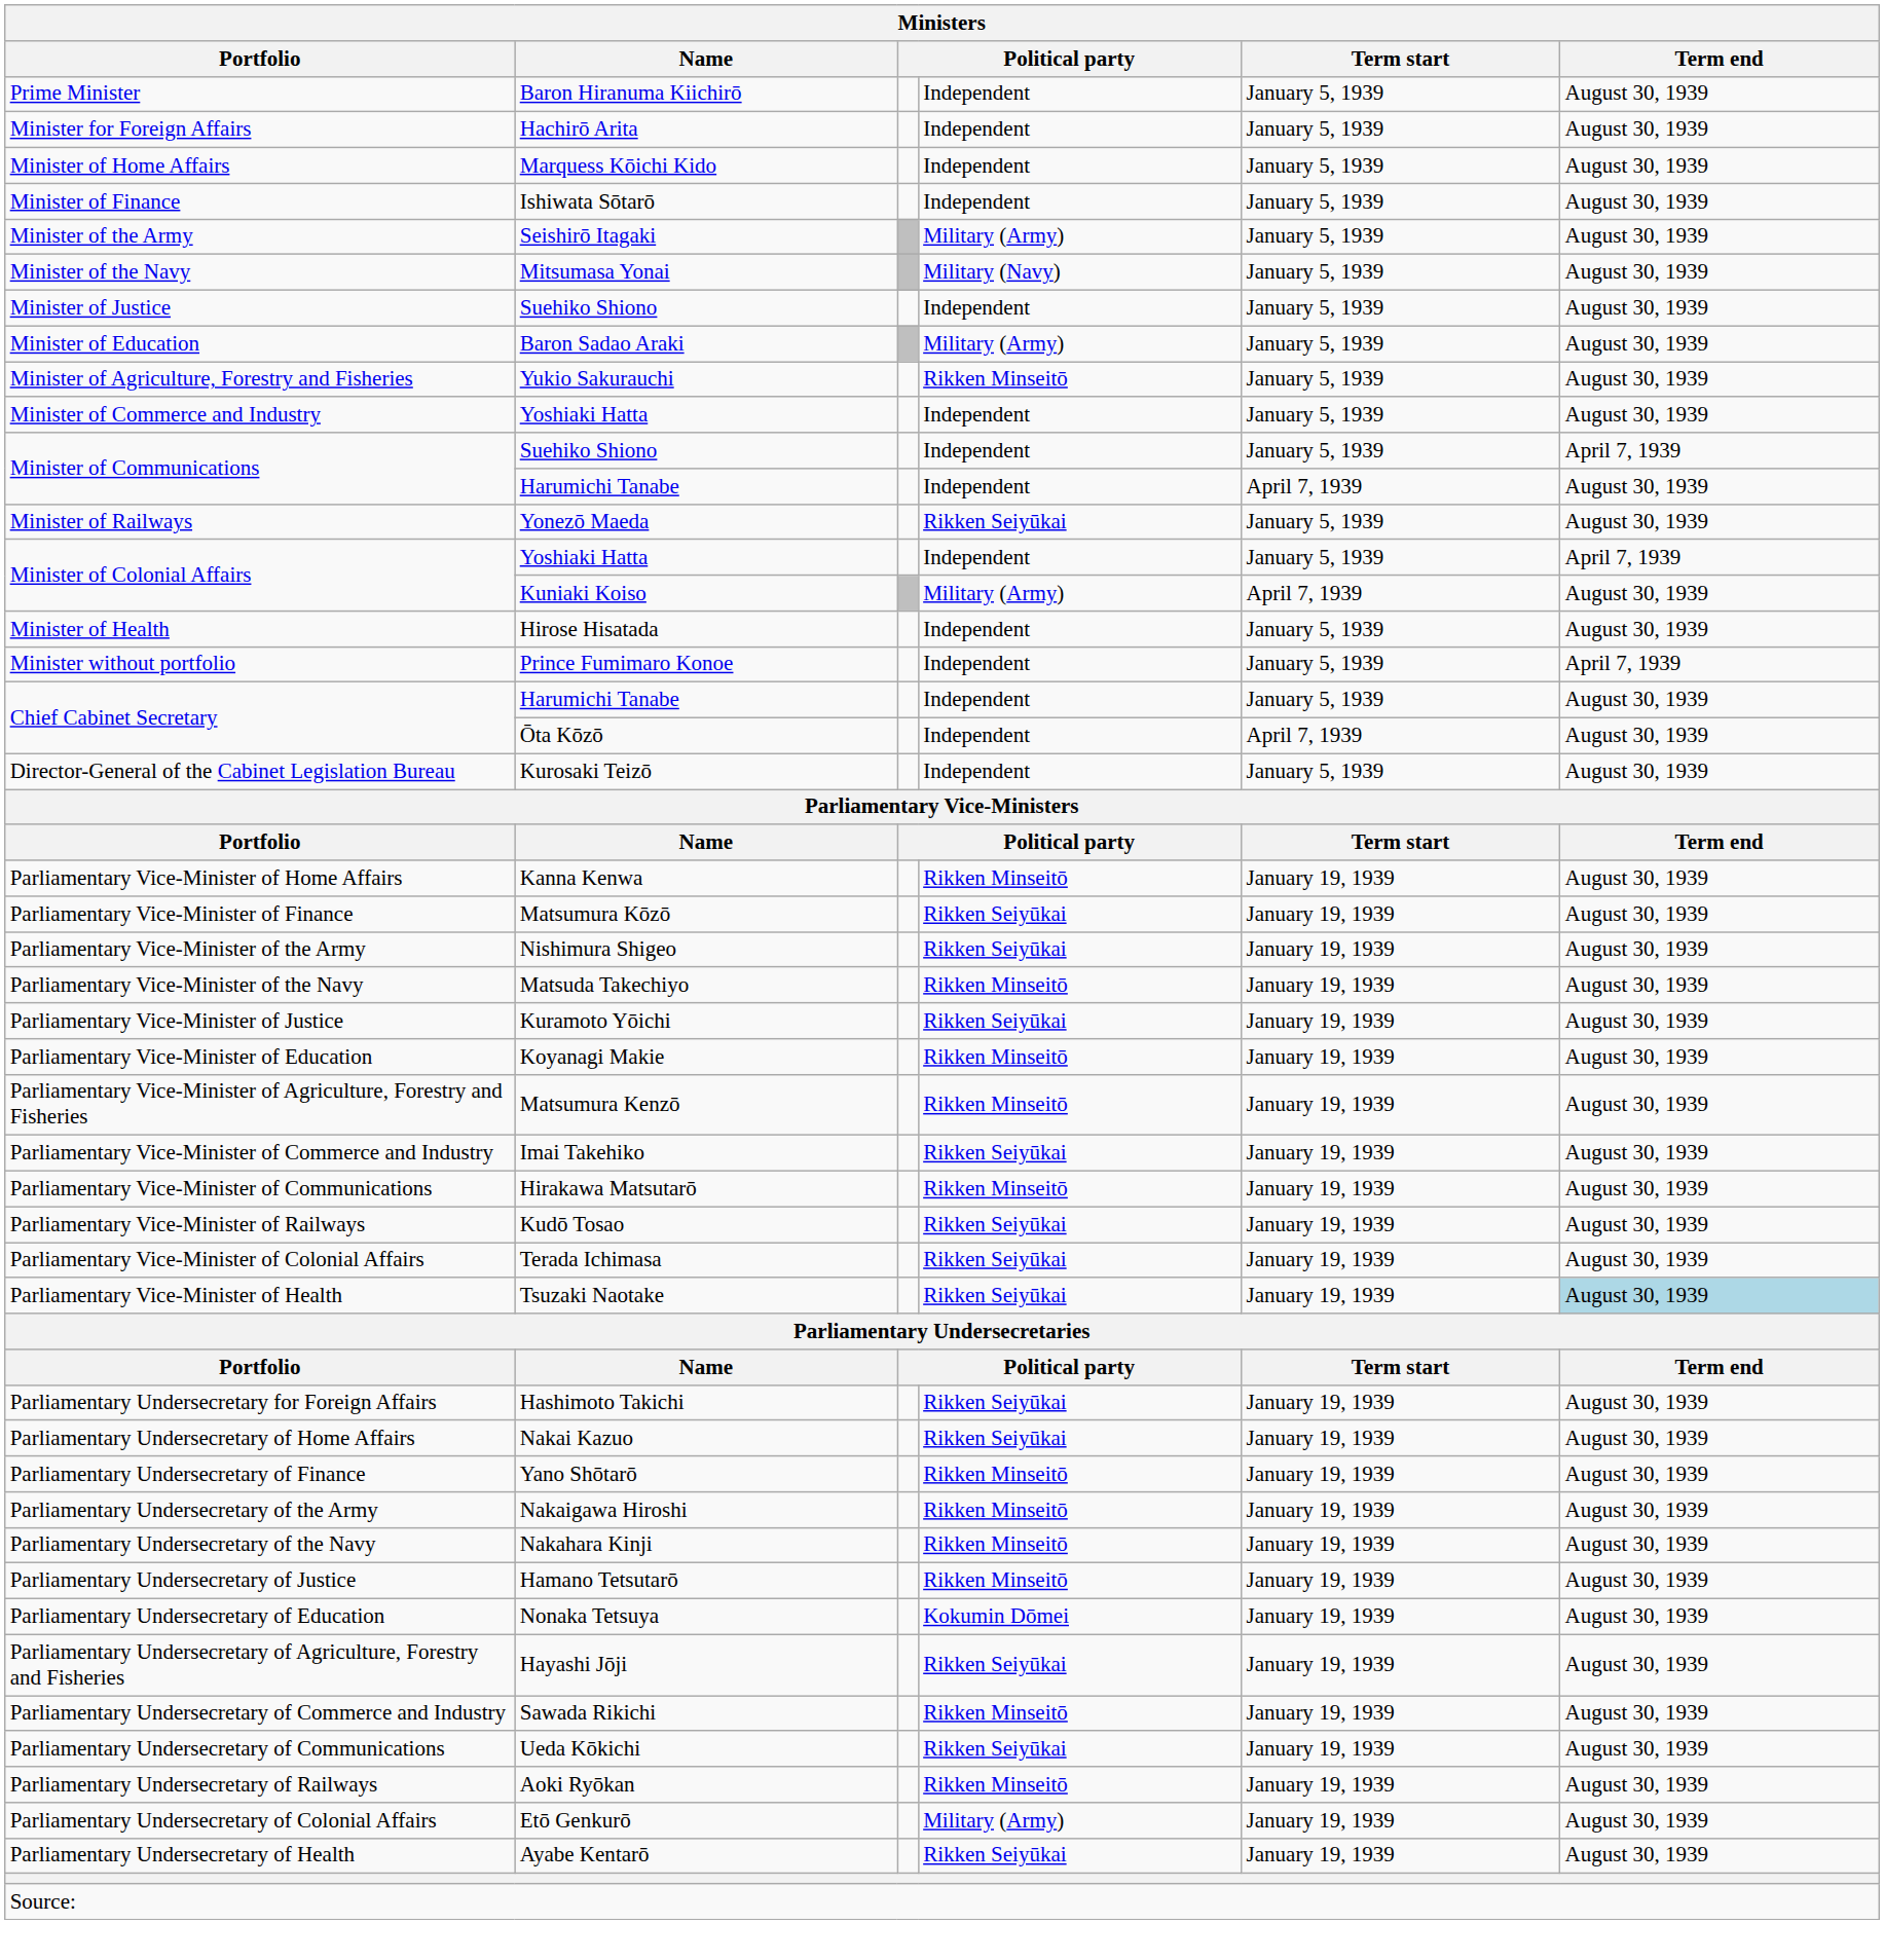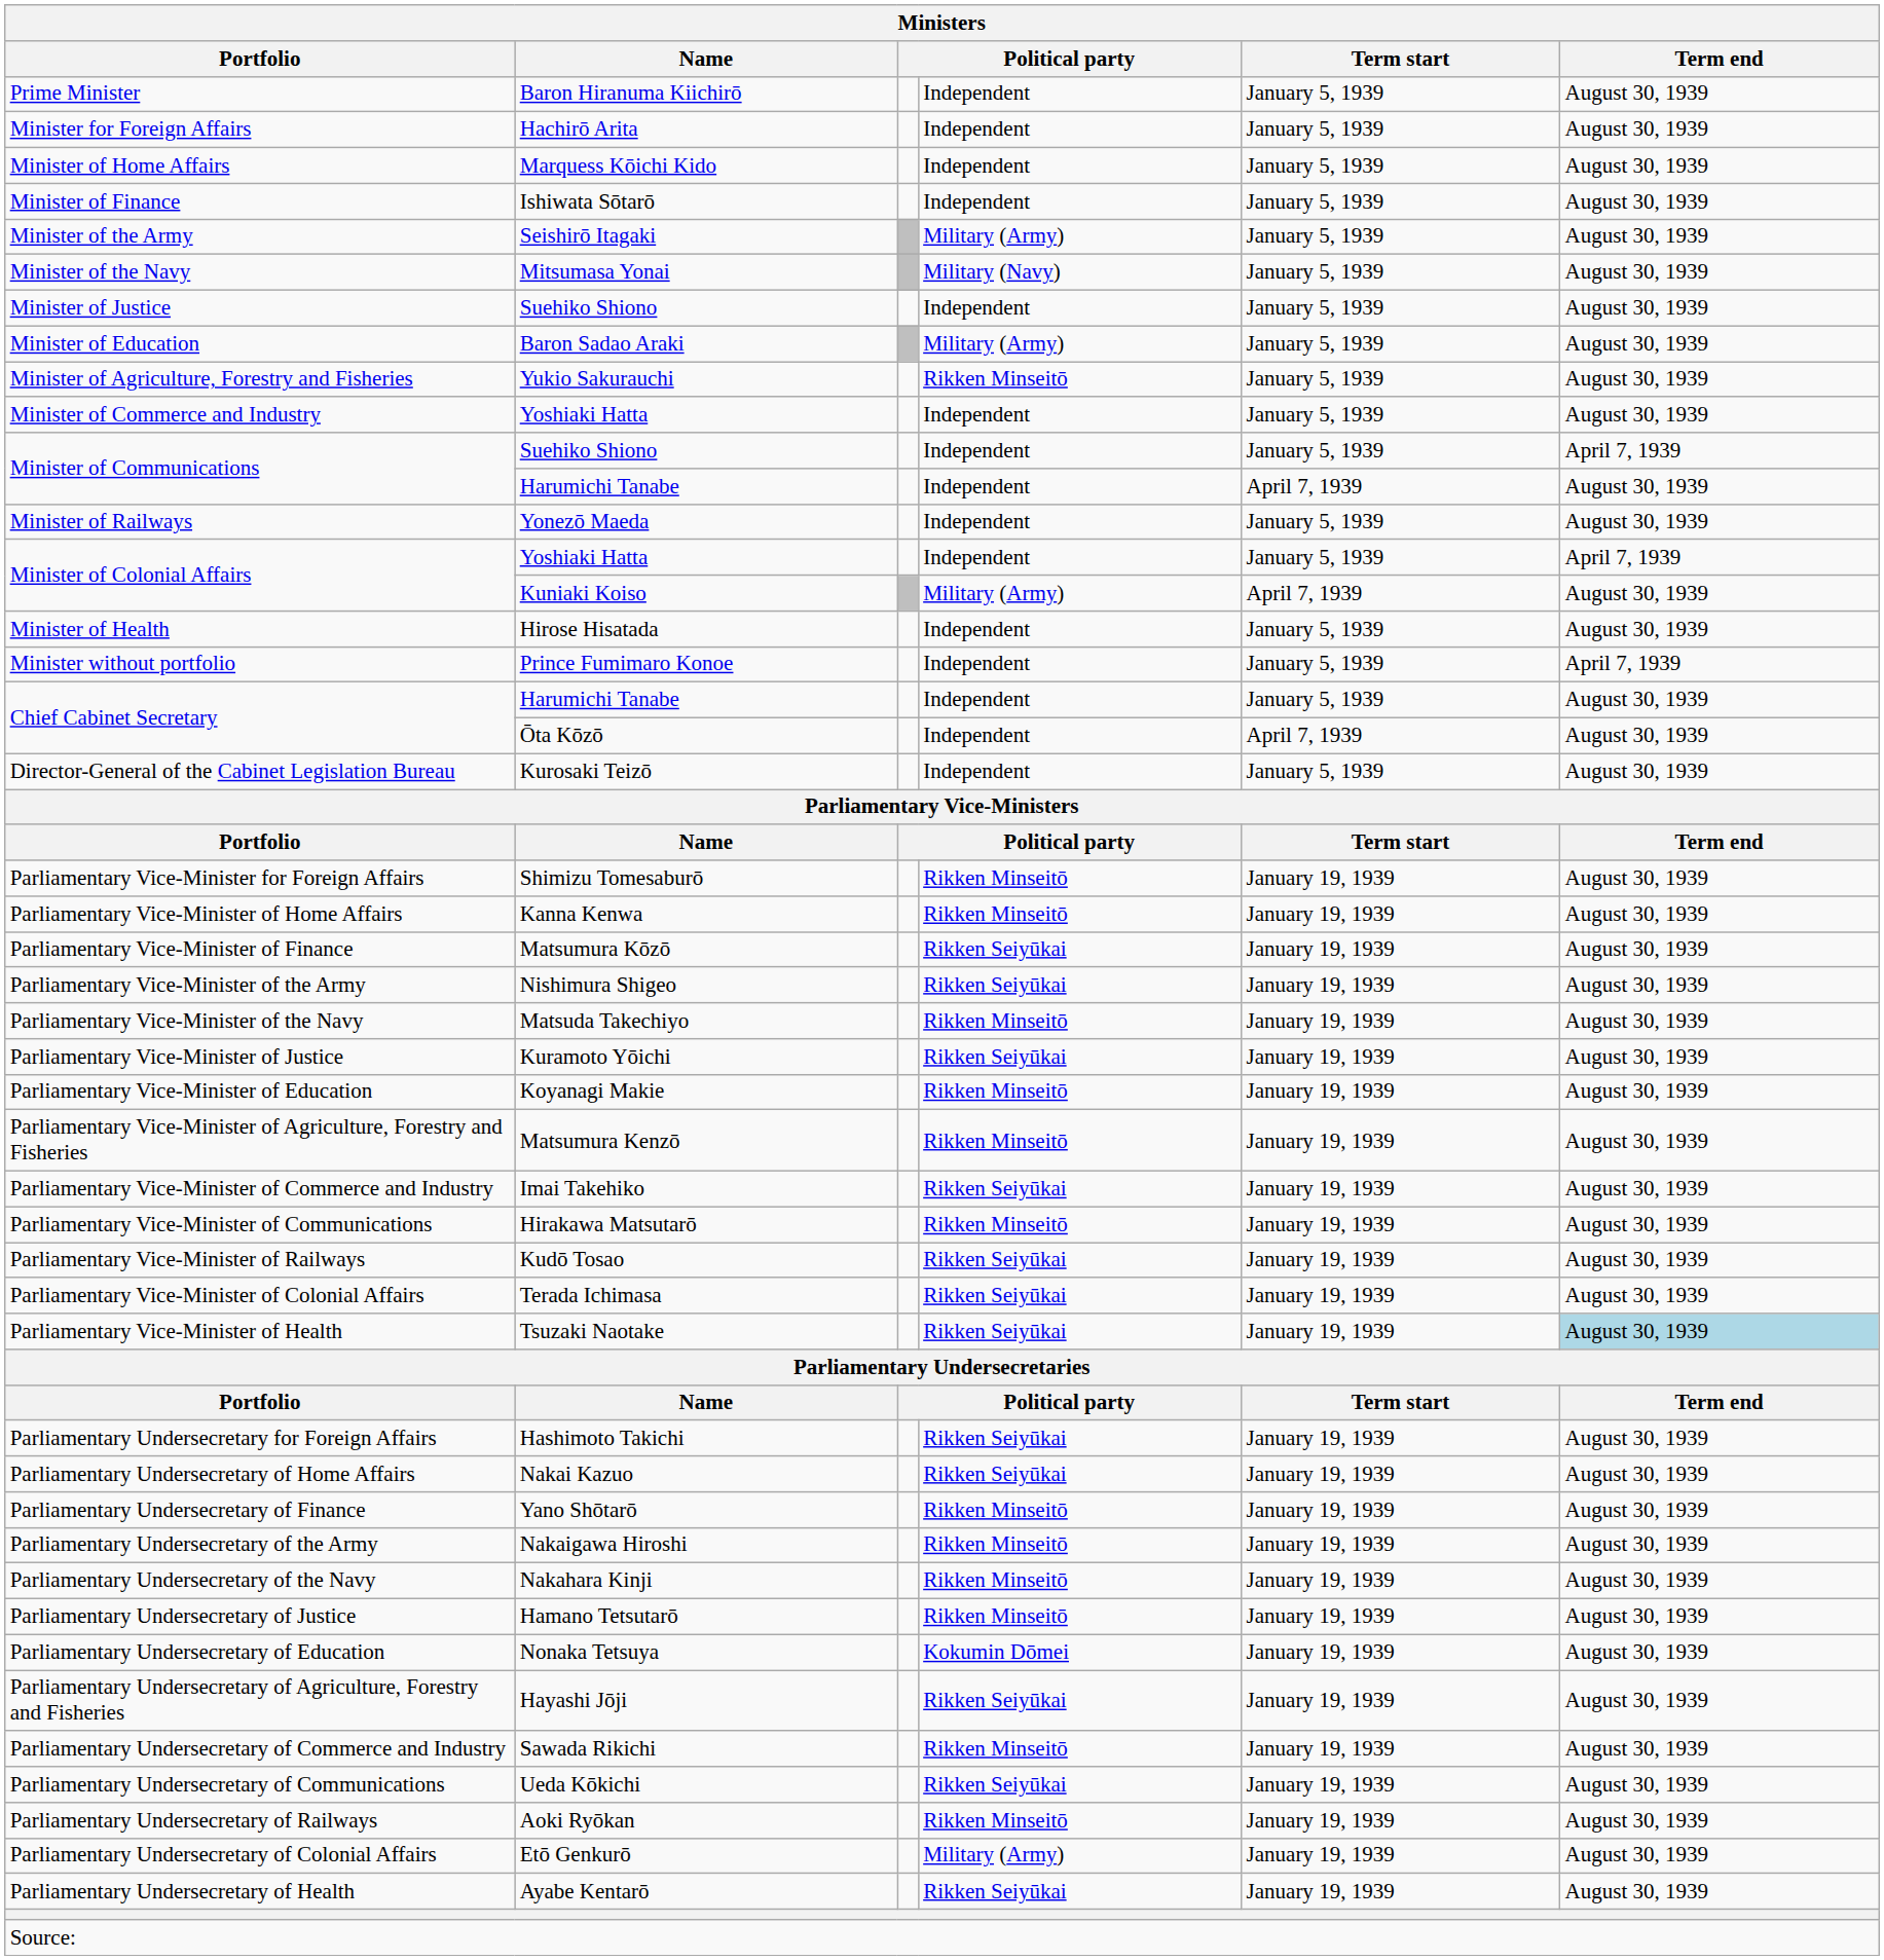Minister of Railways | column 4: Rikken Seiyūkai -> Independent
+ row: Parliamentary Vice-Minister for Foreign Affairs | Shimizu Tomesaburō | Rikken Minseitō | January 19, 1939 | August 30, 1939
